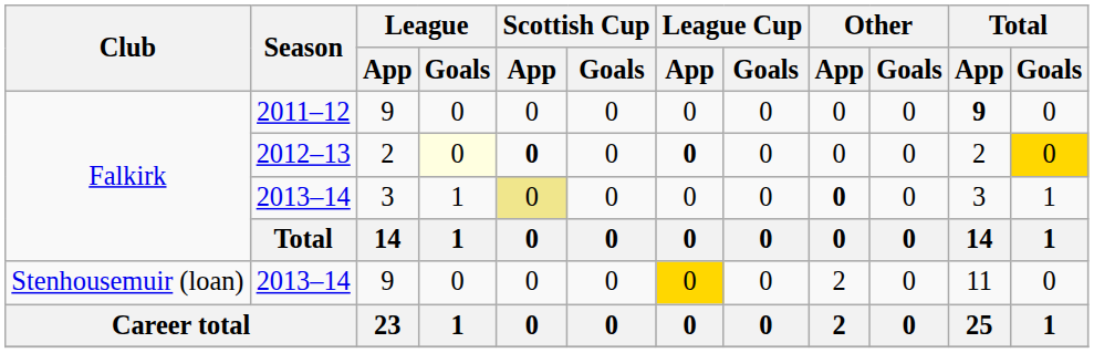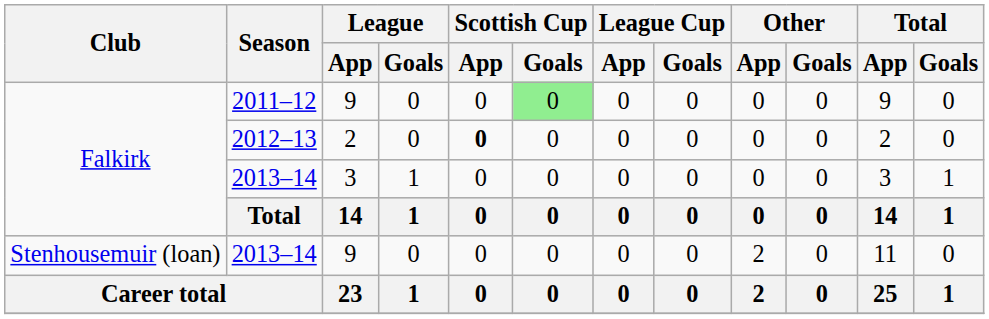2011–12 | Scottish Cup / Goals: no background -> lightgreen background
2011–12 | Total / App: bold -> normal
2012–13 | League / Goals: lightyellow background -> no background
2012–13 | League Cup / App: bold -> normal
2012–13 | Total / Goals: gold background -> no background
2013–14 / 3 | Scottish Cup / App: khaki background -> no background
2013–14 / 3 | Other / App: bold -> normal
2013–14 / 9 | League Cup / App: gold background -> no background
